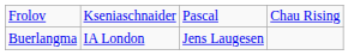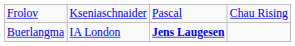Buerlangma | column 3: normal -> bold
